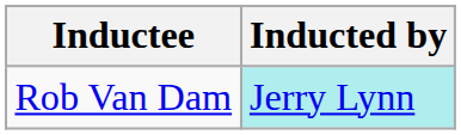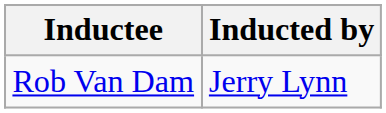Rob Van Dam | Inducted by: paleturquoise background -> no background
